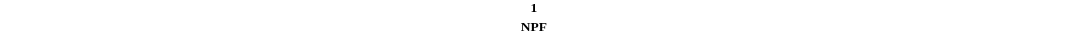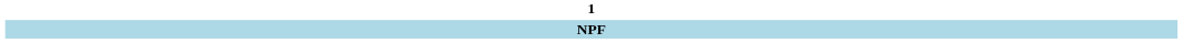row 2 | column 1: no background -> lightblue background
